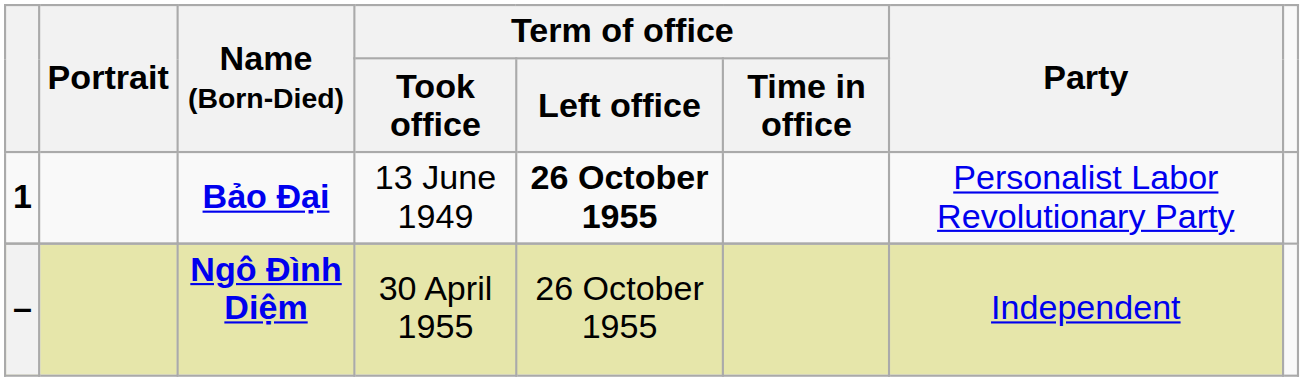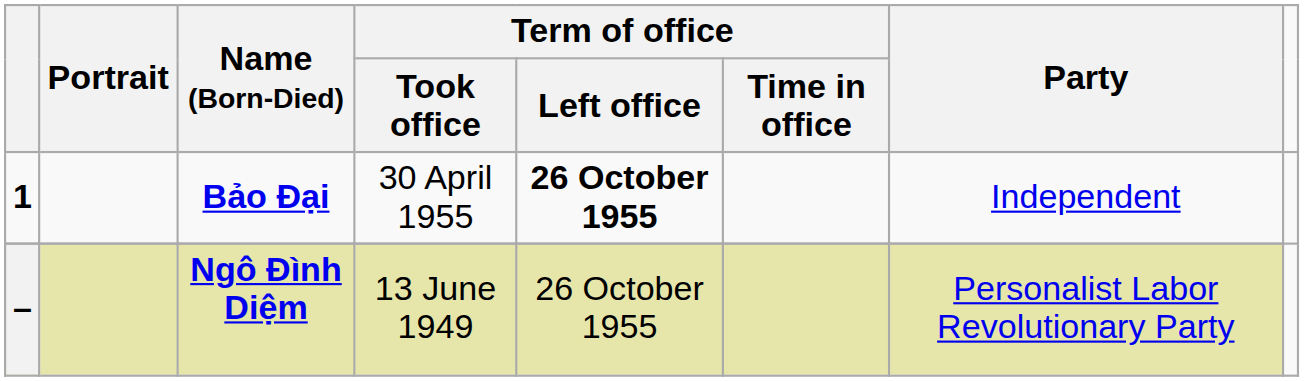Bảo Đại | Term of office / Took office: 13 June 1949 -> 30 April 1955
Bảo Đại | Party: Personalist Labor Revolutionary Party -> Independent
Ngô Đình Diệm | Term of office / Took office: 30 April 1955 -> 13 June 1949
Ngô Đình Diệm | Party: Independent -> Personalist Labor Revolutionary Party
